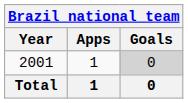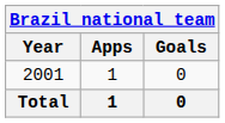2001 | Goals: lightgrey background -> no background
